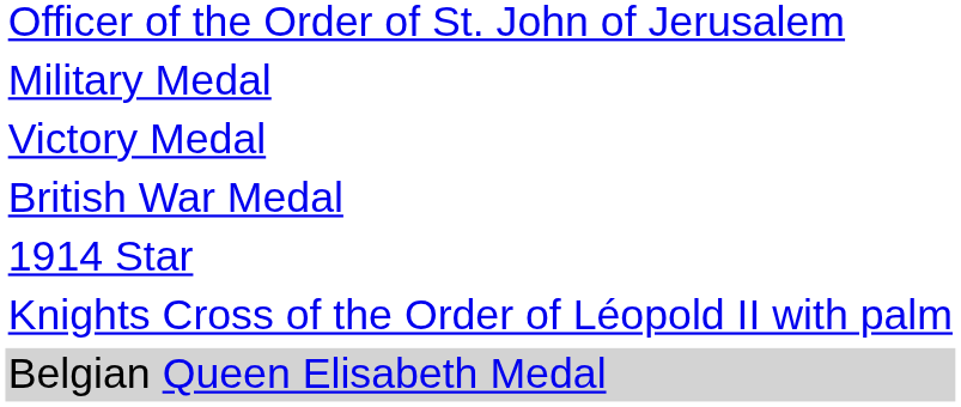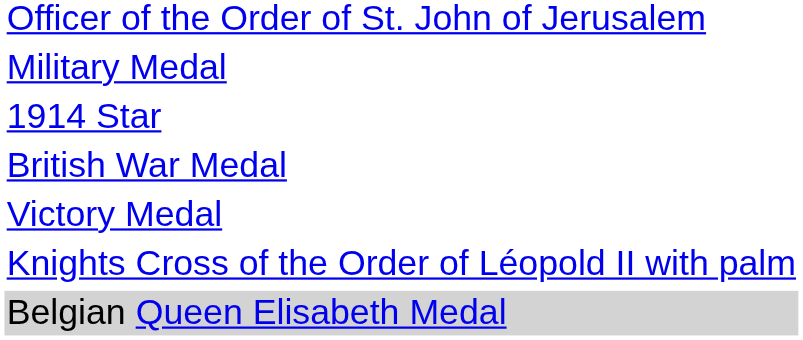row 3 | column 1: Victory Medal -> 1914 Star
row 5 | column 1: 1914 Star -> Victory Medal
